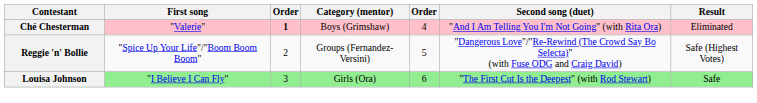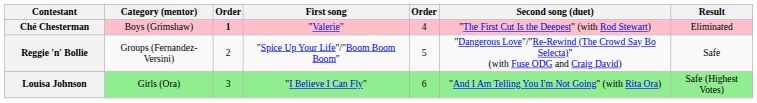columns swapped: Category (mentor) <-> First song
Ché Chesterman | Second song (duet): "And I Am Telling You I'm Not Going" (with Rita Ora) -> "The First Cut Is the Deepest" (with Rod Stewart)
Reggie 'n' Bollie | Result: Safe (Highest Votes) -> Safe
Louisa Johnson | Second song (duet): "The First Cut Is the Deepest" (with Rod Stewart) -> "And I Am Telling You I'm Not Going" (with Rita Ora)
Louisa Johnson | Result: Safe -> Safe (Highest Votes)
